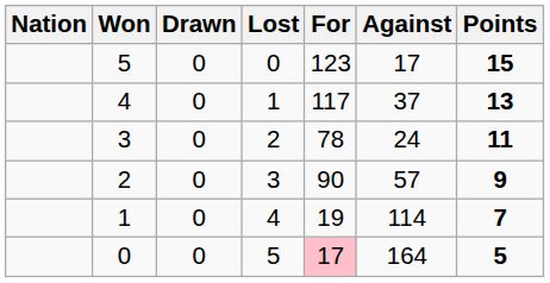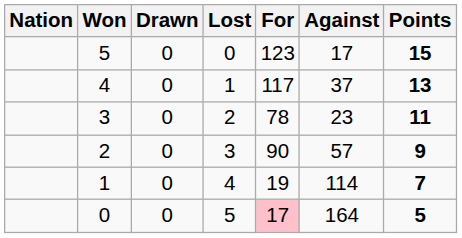row 4 | Against: 24 -> 23
